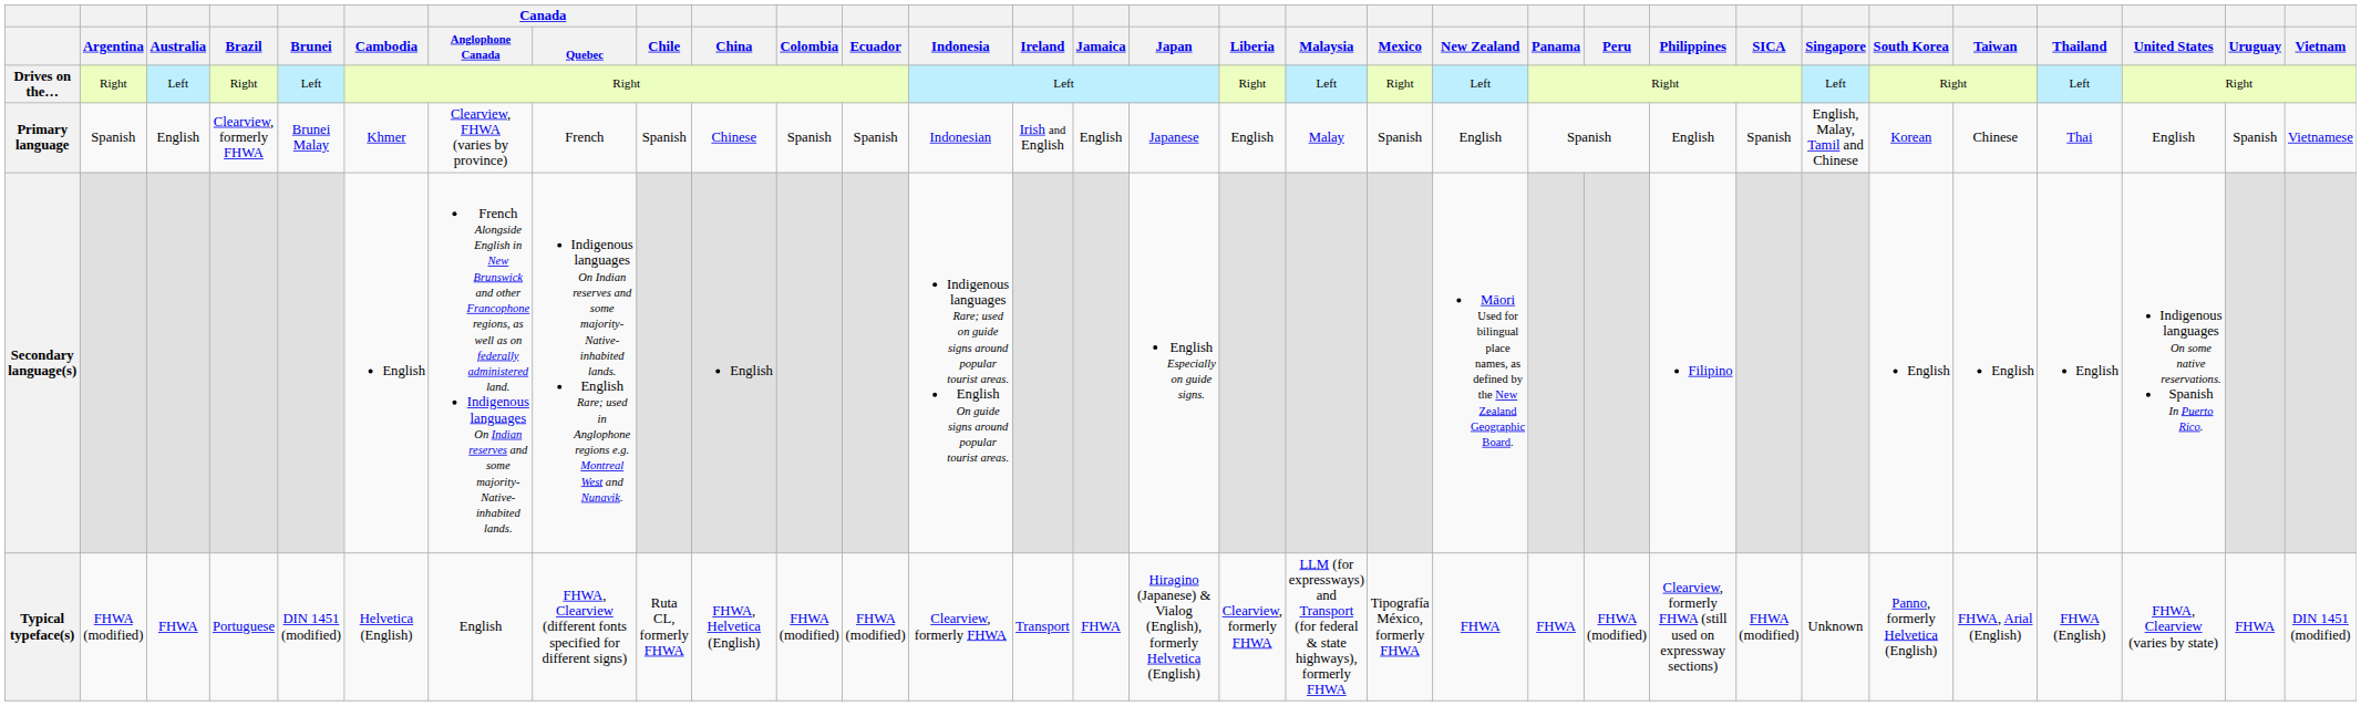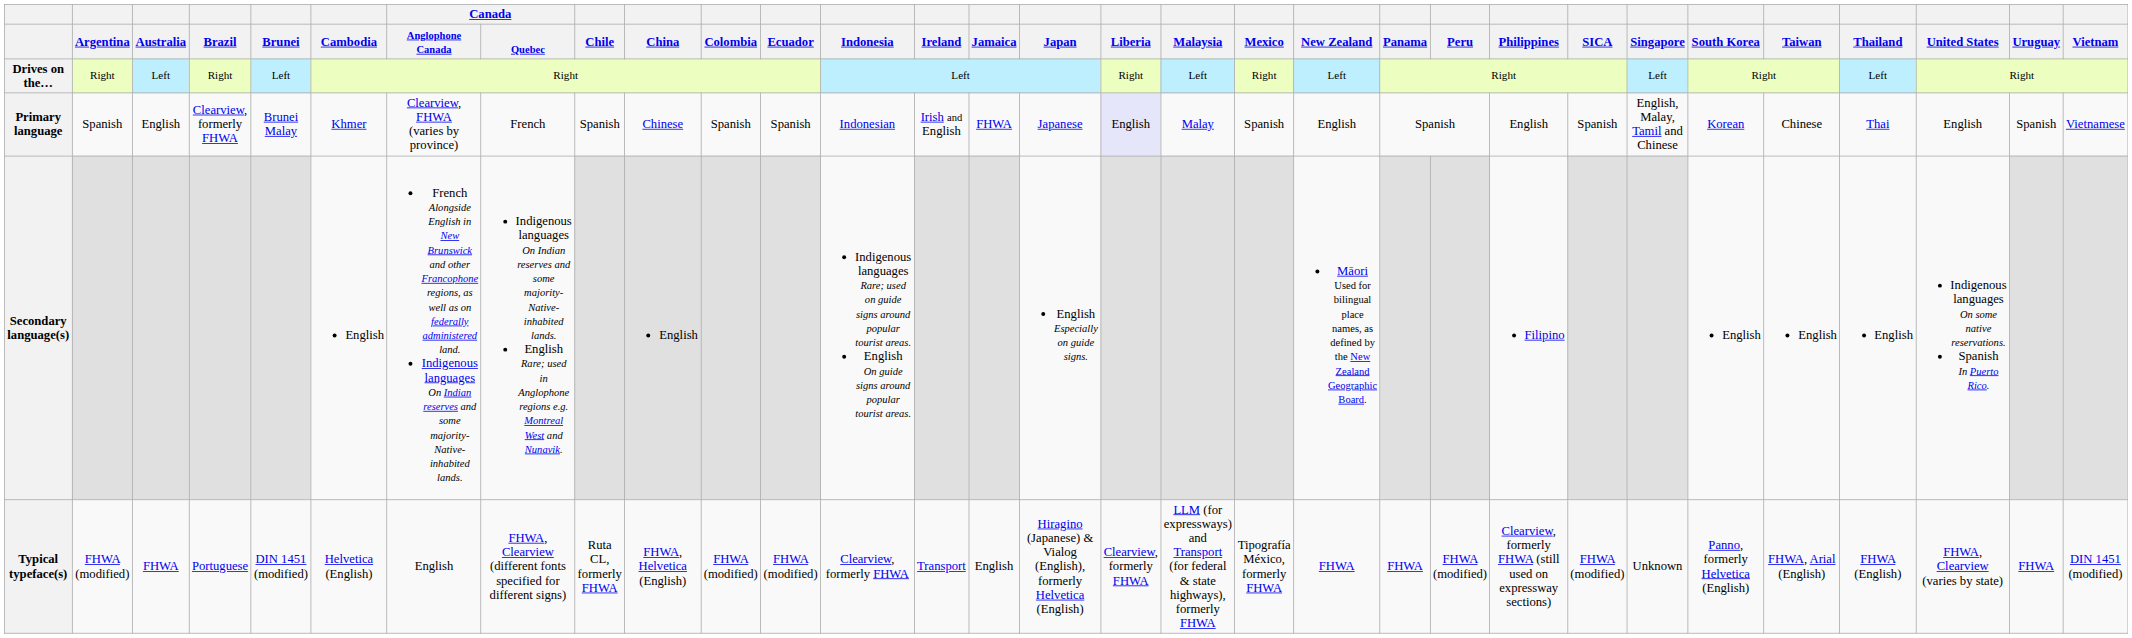Primary language | Jamaica: English -> FHWA
Primary language | Liberia: no background -> lavender background
Typical typeface(s) | Jamaica: FHWA -> English
